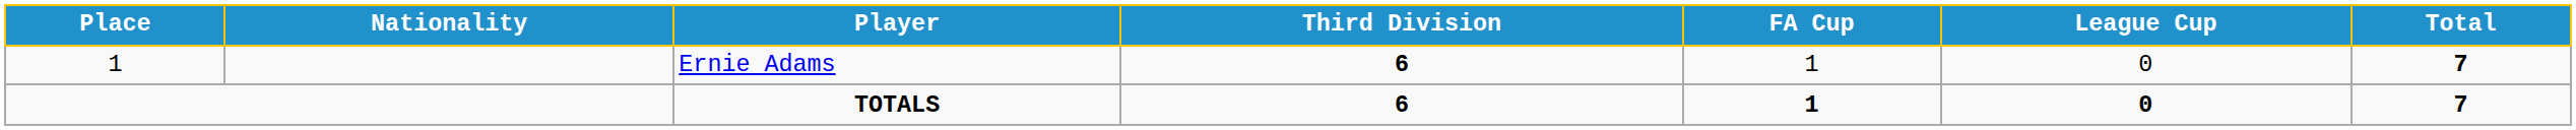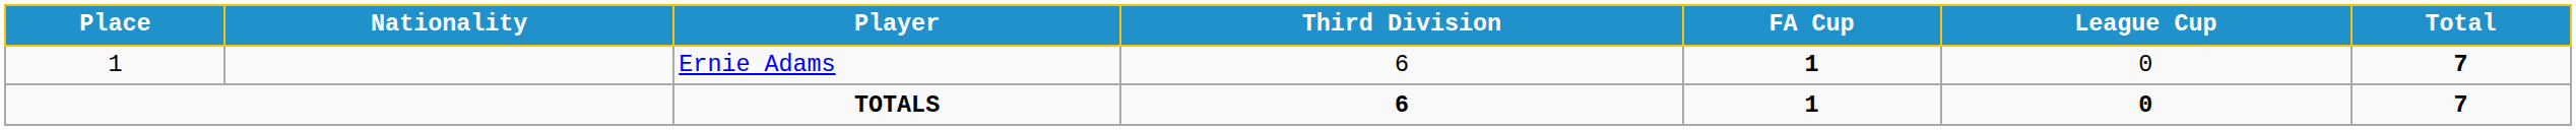Ernie Adams | Third Division: bold -> normal
Ernie Adams | FA Cup: normal -> bold
